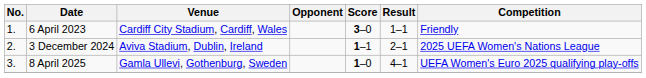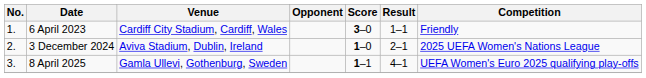3 December 2024 | Score: 1–1 -> 1–0
8 April 2025 | Score: 1–0 -> 1–1
